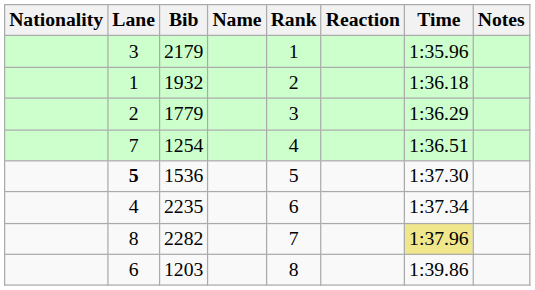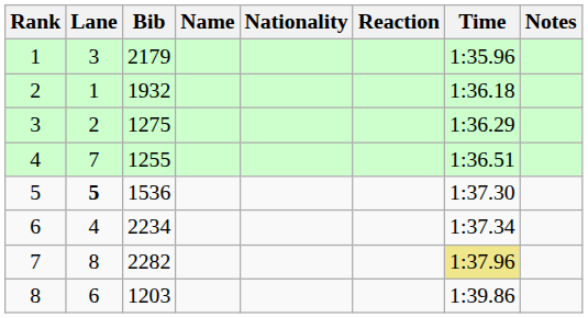columns swapped: Rank <-> Nationality
row 4 | Bib: 1779 -> 1275
row 5 | Bib: 1254 -> 1255
row 7 | Bib: 2235 -> 2234
